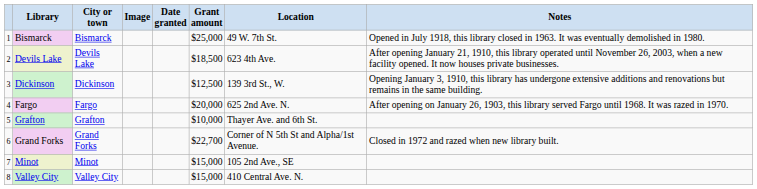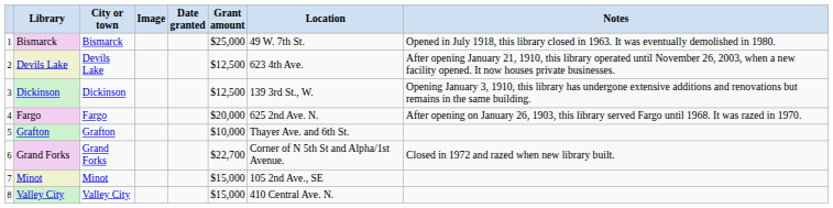row 3 | Grant amount: $18,500 -> $12,500
